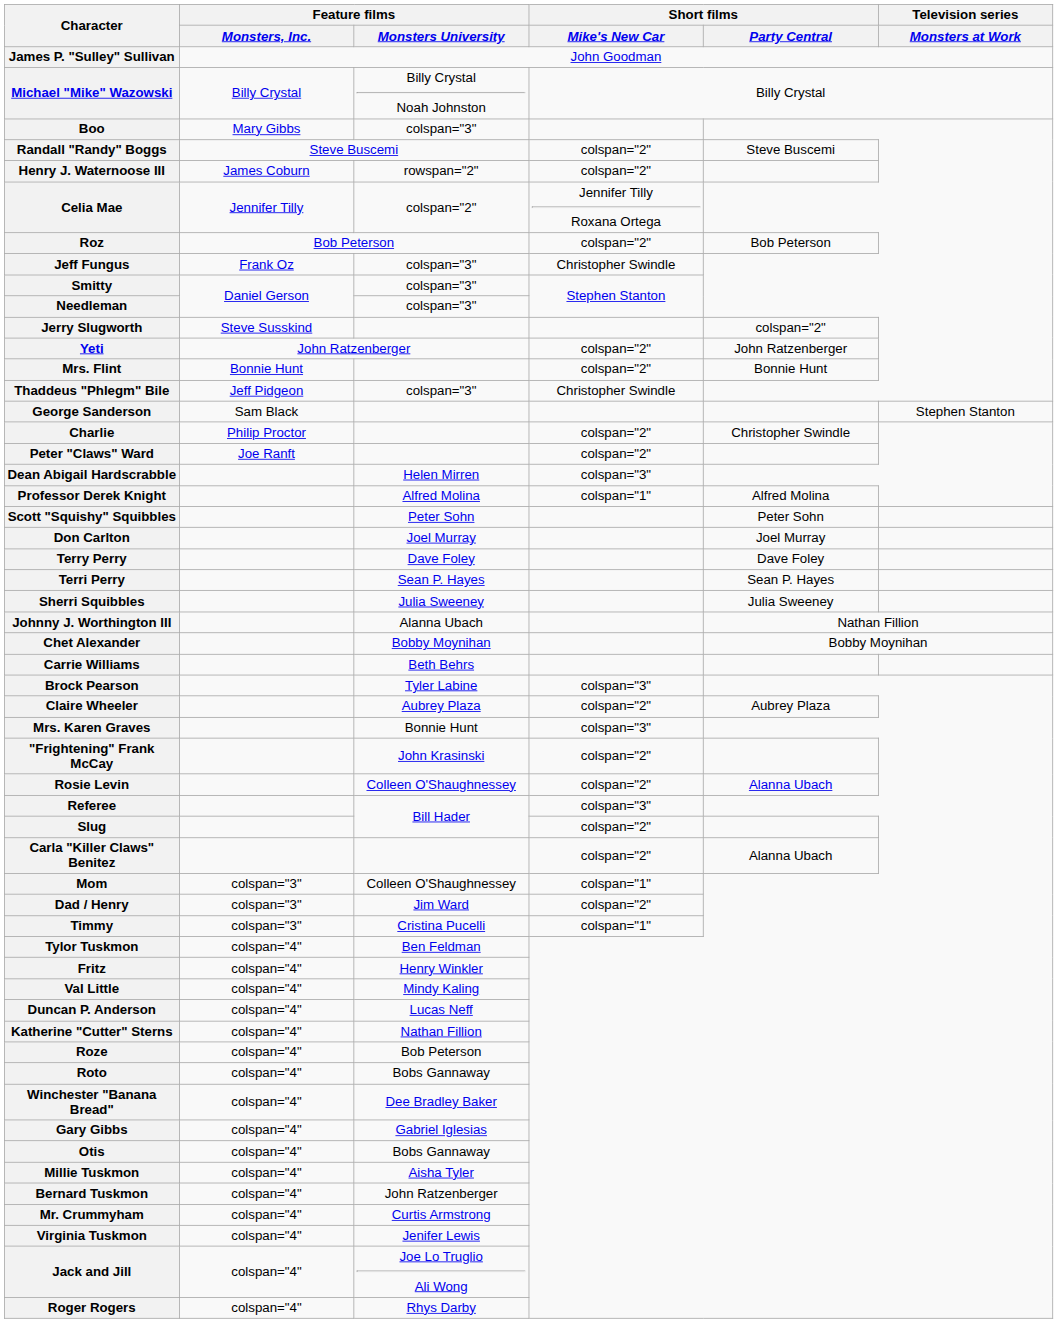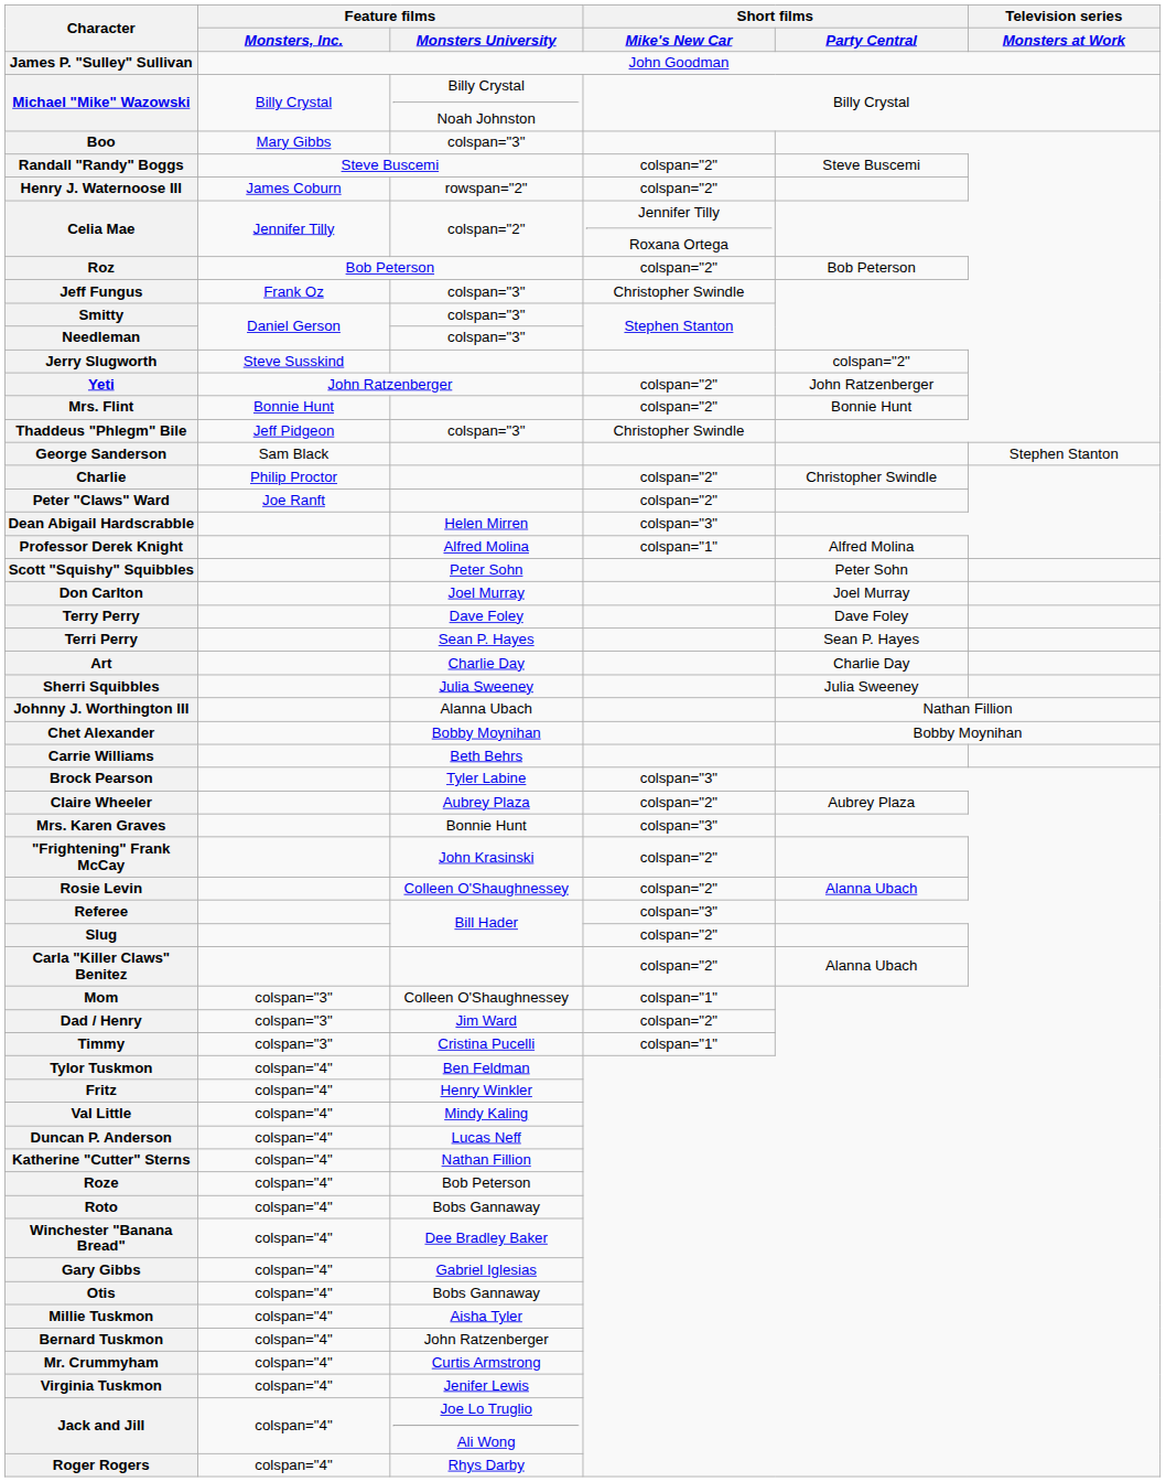+ row: Art | Charlie Day | Charlie Day
